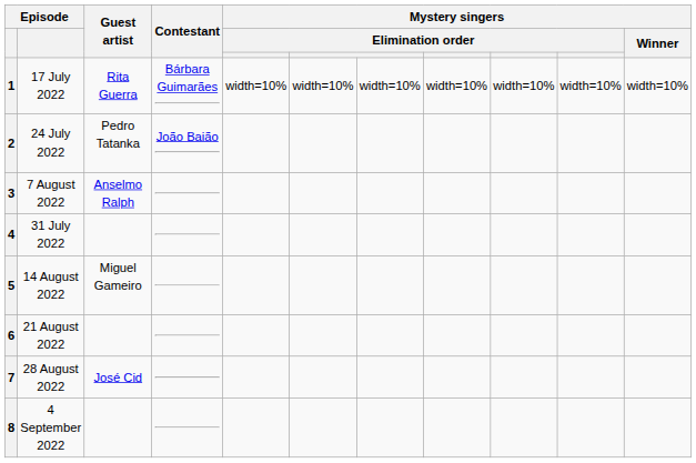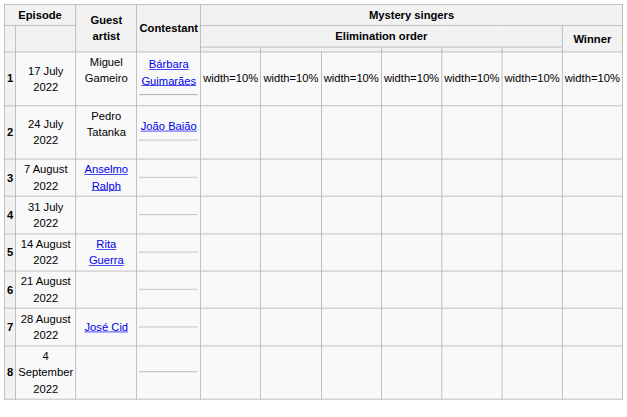1 | Guest artist: Rita Guerra -> Miguel Gameiro
5 | Guest artist: Miguel Gameiro -> Rita Guerra
